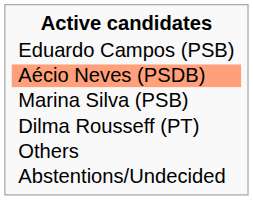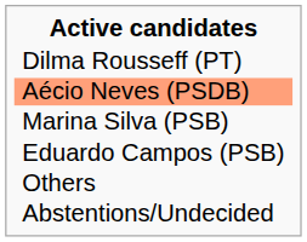row 2 | column 1: Eduardo Campos (PSB) -> Dilma Rousseff (PT)
row 5 | column 1: Dilma Rousseff (PT) -> Eduardo Campos (PSB)
